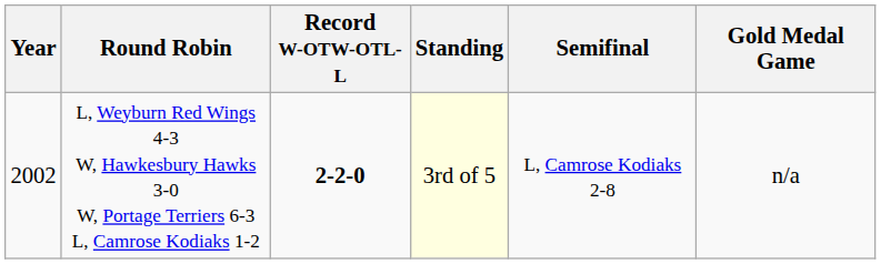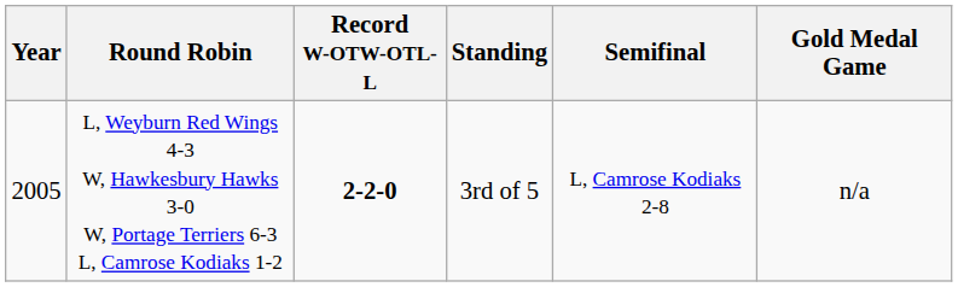row 2 | Year: 2002 -> 2005
row 2 | Standing: lightyellow background -> no background
